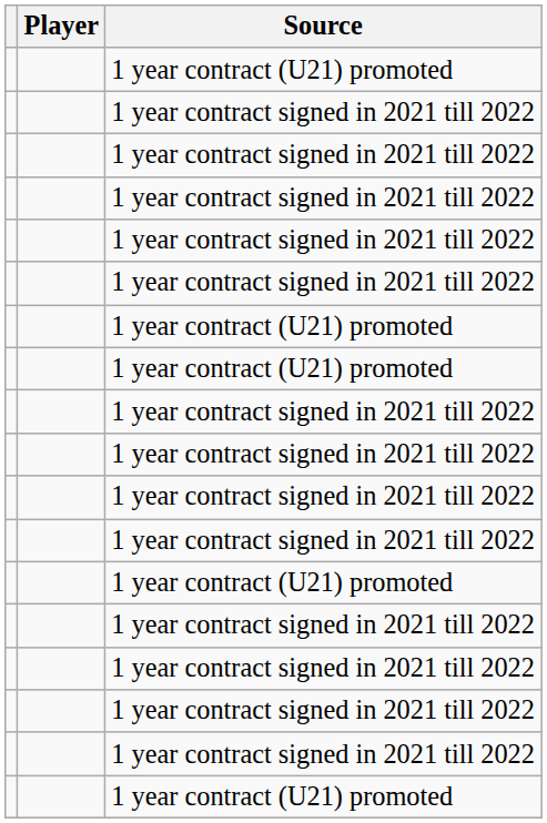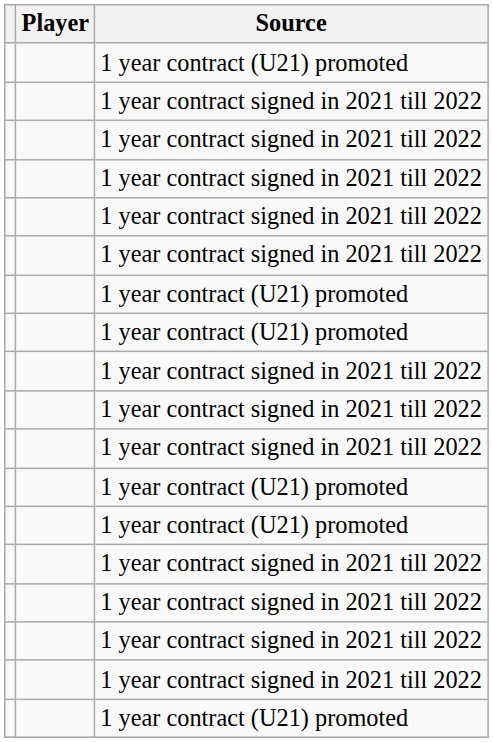row 13 | Source: 1 year contract signed in 2021 till 2022 -> 1 year contract (U21) promoted
